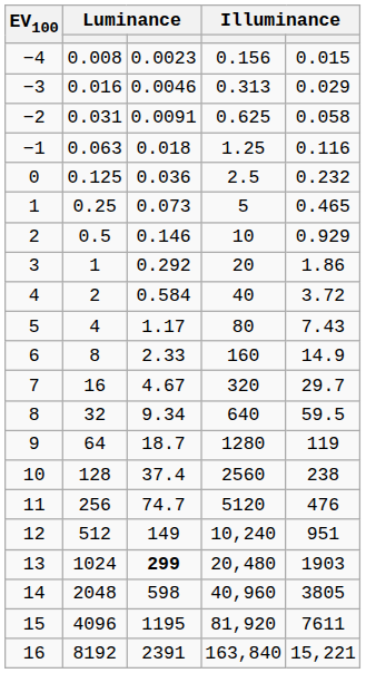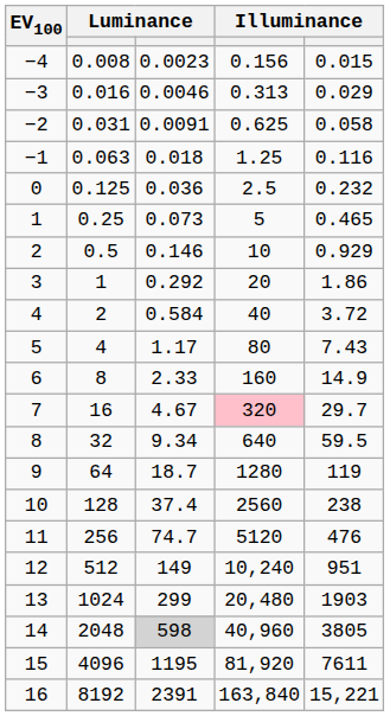7 | column 4: no background -> pink background
13 | column 3: bold -> normal
14 | column 3: no background -> lightgrey background
